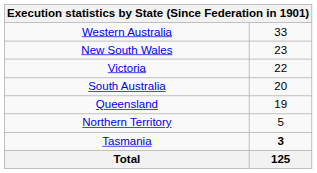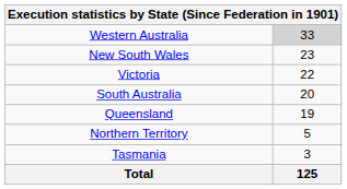Western Australia | column 2: no background -> lightgrey background
Tasmania | column 2: bold -> normal
